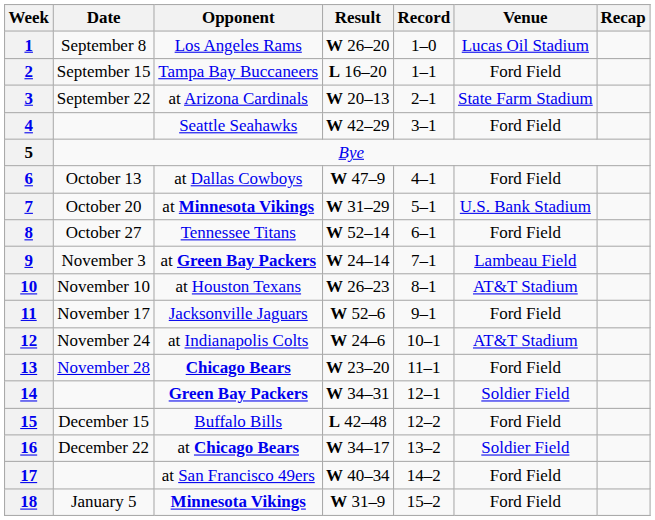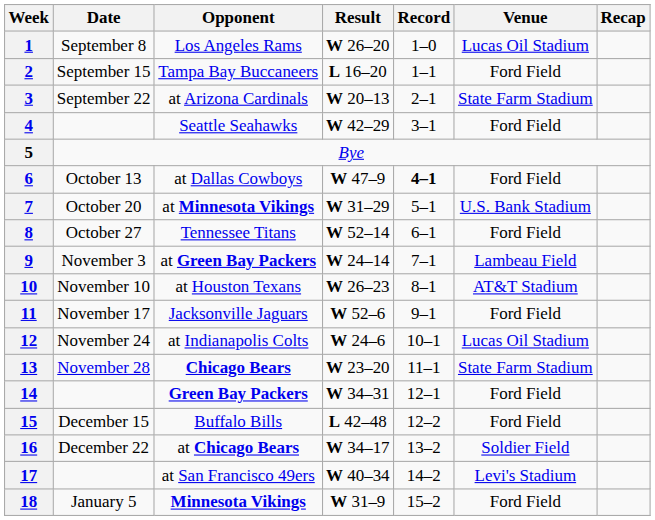6 | Record: normal -> bold
12 | Venue: AT&T Stadium -> Lucas Oil Stadium
13 | Venue: Ford Field -> State Farm Stadium
14 | Venue: Soldier Field -> Ford Field
17 | Venue: Ford Field -> Levi's Stadium
